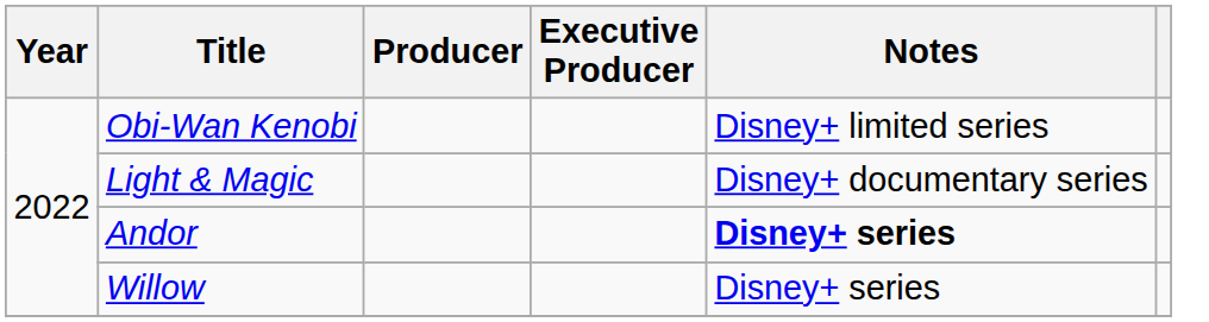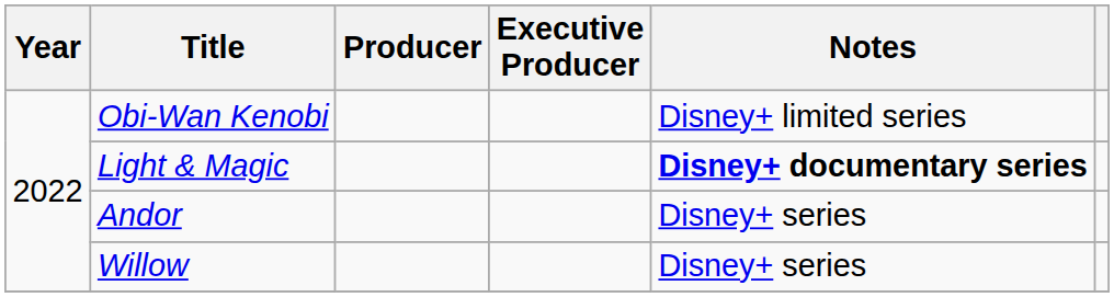Light & Magic | Notes: normal -> bold
Andor | Notes: bold -> normal
